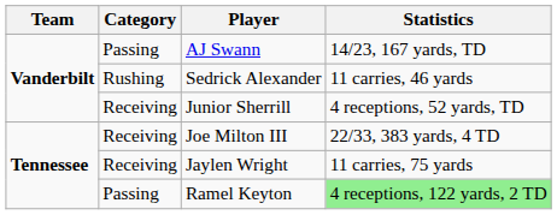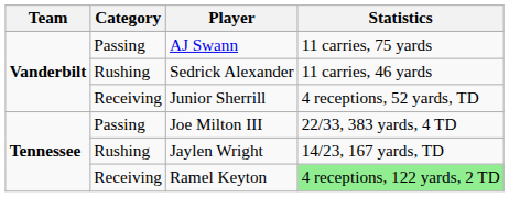AJ Swann | Statistics: 14/23, 167 yards, TD -> 11 carries, 75 yards
Joe Milton III | Category: Receiving -> Passing
Jaylen Wright | Category: Receiving -> Rushing
Jaylen Wright | Statistics: 11 carries, 75 yards -> 14/23, 167 yards, TD
Ramel Keyton | Category: Passing -> Receiving
